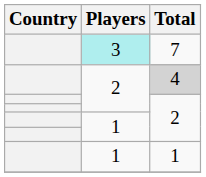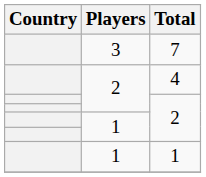7 | Players: paleturquoise background -> no background
4 | Total: lightgrey background -> no background
